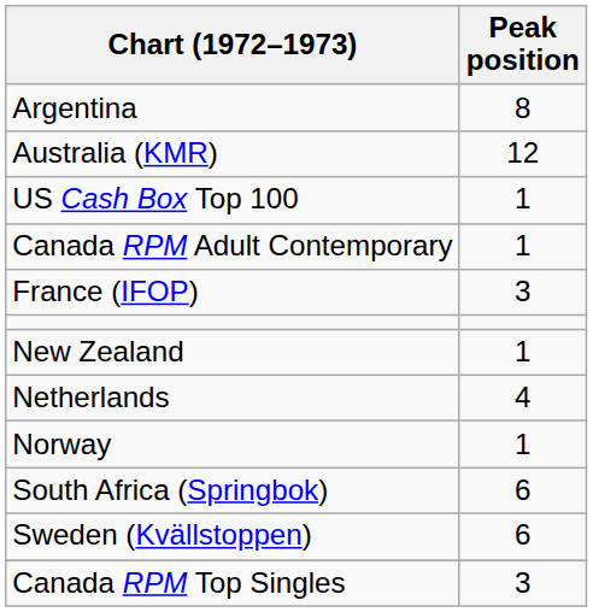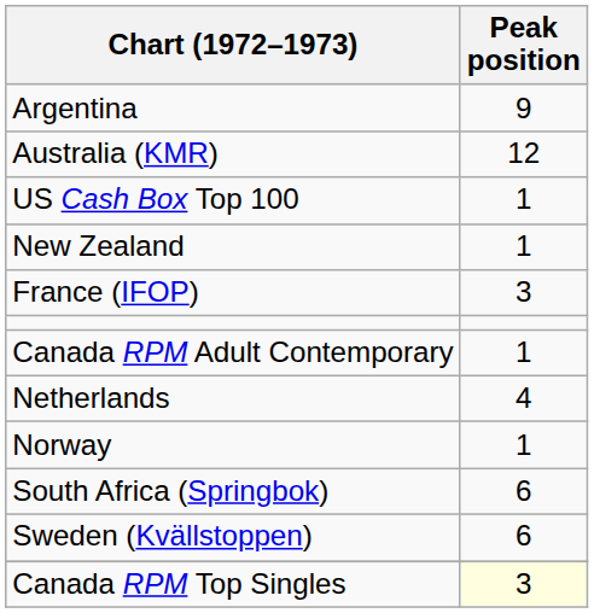row 2 | Peak position: 8 -> 9
row 5 | Chart (1972–1973): Canada RPM Adult Contemporary -> New Zealand
row 8 | Chart (1972–1973): New Zealand -> Canada RPM Adult Contemporary
row 13 | Peak position: no background -> lightyellow background
